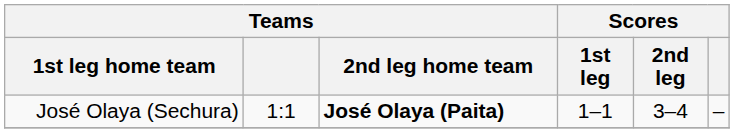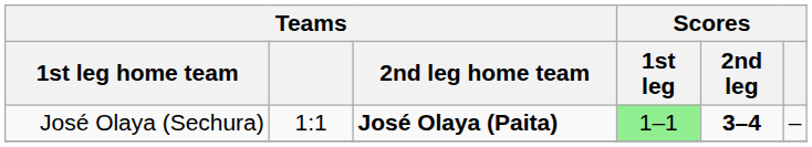José Olaya (Sechura) | Scores / 1st leg: no background -> lightgreen background
José Olaya (Sechura) | Scores / 2nd leg: normal -> bold
